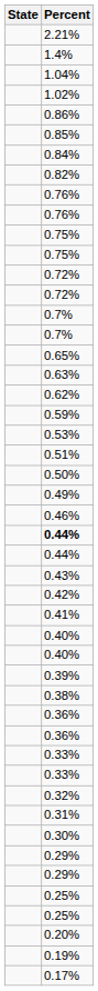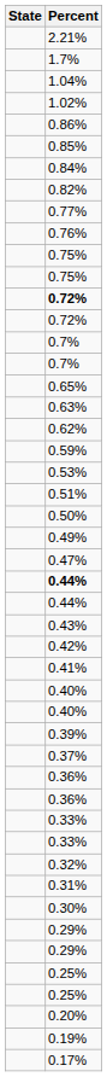row 3 | Percent: 1.4% -> 1.7%
row 10 | Percent: 0.76% -> 0.77%
row 14 | Percent: normal -> bold
row 26 | Percent: 0.46% -> 0.47%
row 35 | Percent: 0.38% -> 0.37%
